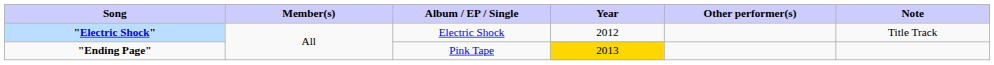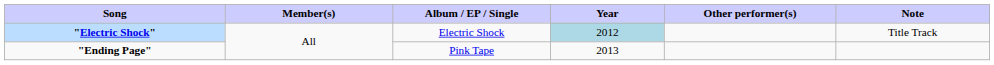row 2 | Year: no background -> lightblue background
row 3 | Year: gold background -> no background
